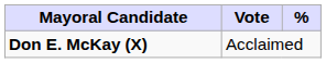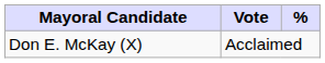Don E. McKay (X) | Mayoral Candidate: bold -> normal
